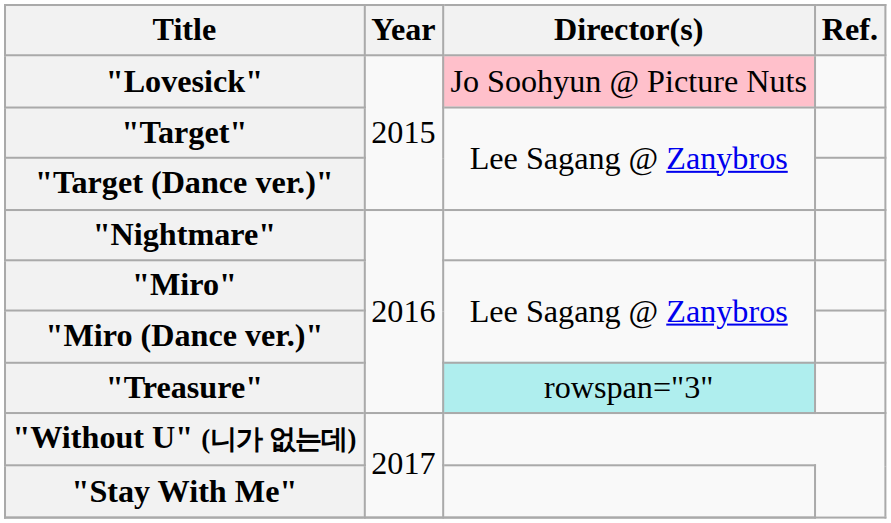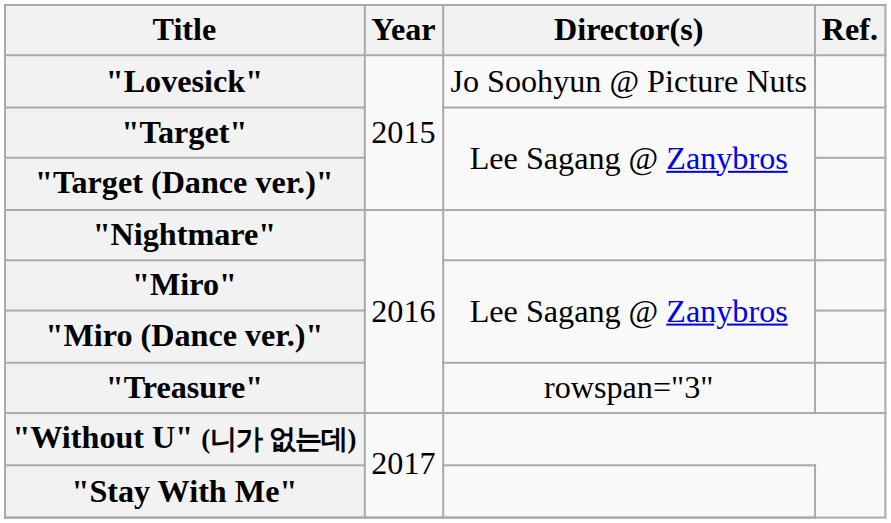"Lovesick" | Director(s): pink background -> no background
"Treasure" | Director(s): paleturquoise background -> no background
